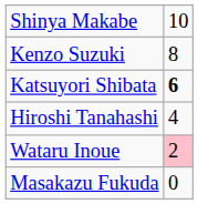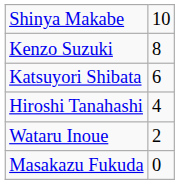Katsuyori Shibata | column 2: bold -> normal
Wataru Inoue | column 2: pink background -> no background
